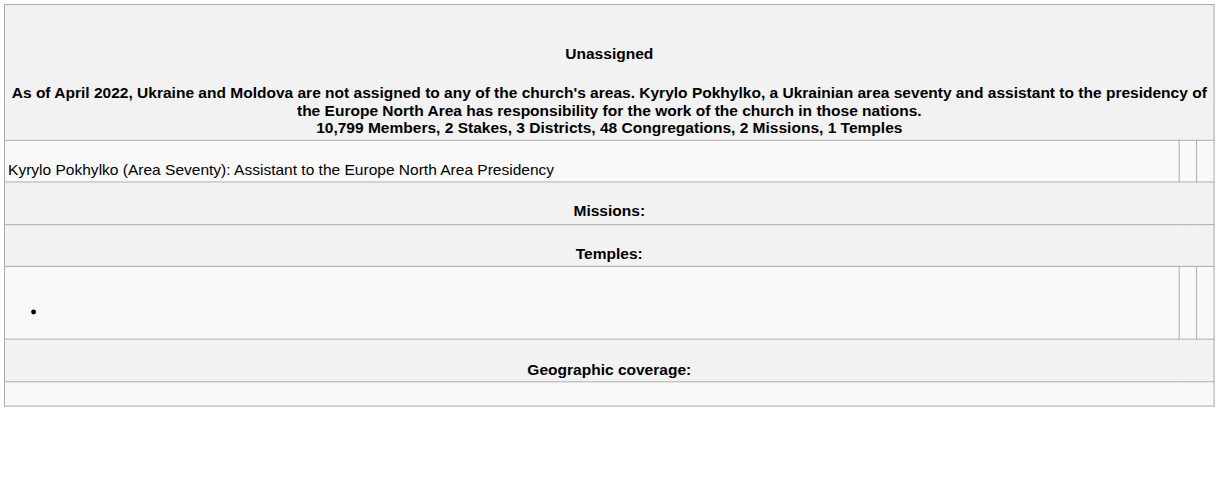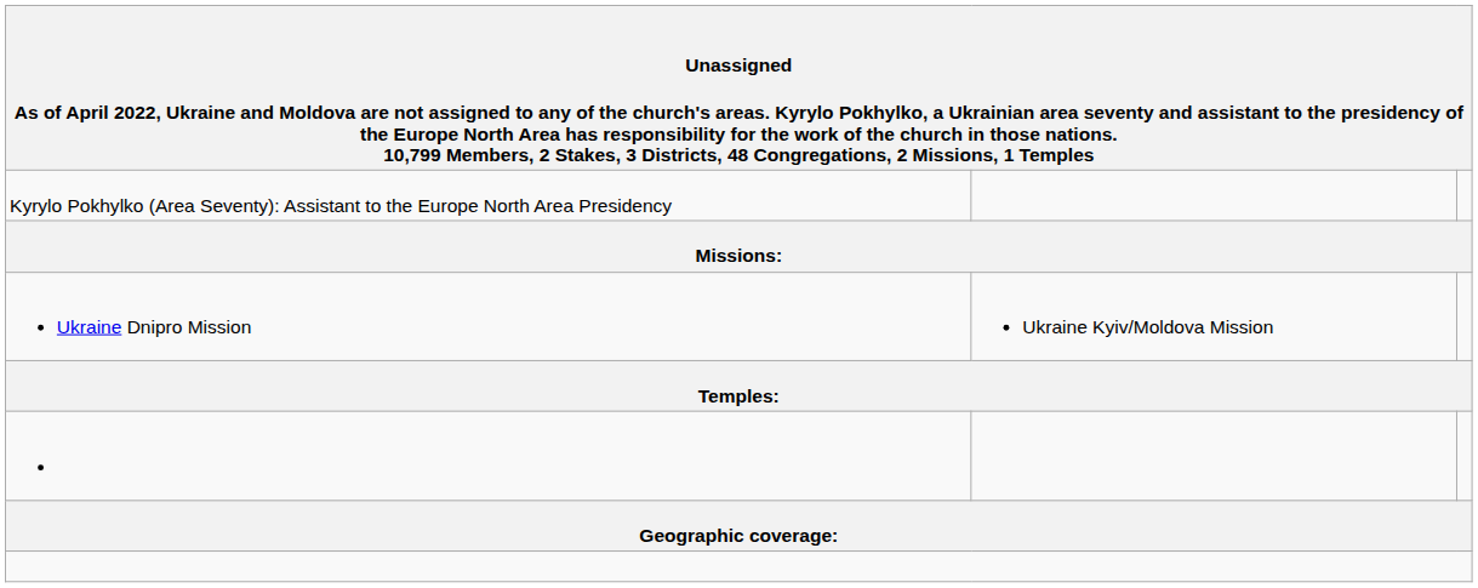+ row: Ukraine Dnipro Mission | Ukraine Kyiv/Moldova Mission
